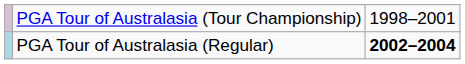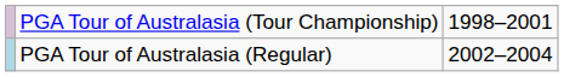PGA Tour of Australasia (Regular) | column 3: bold -> normal
